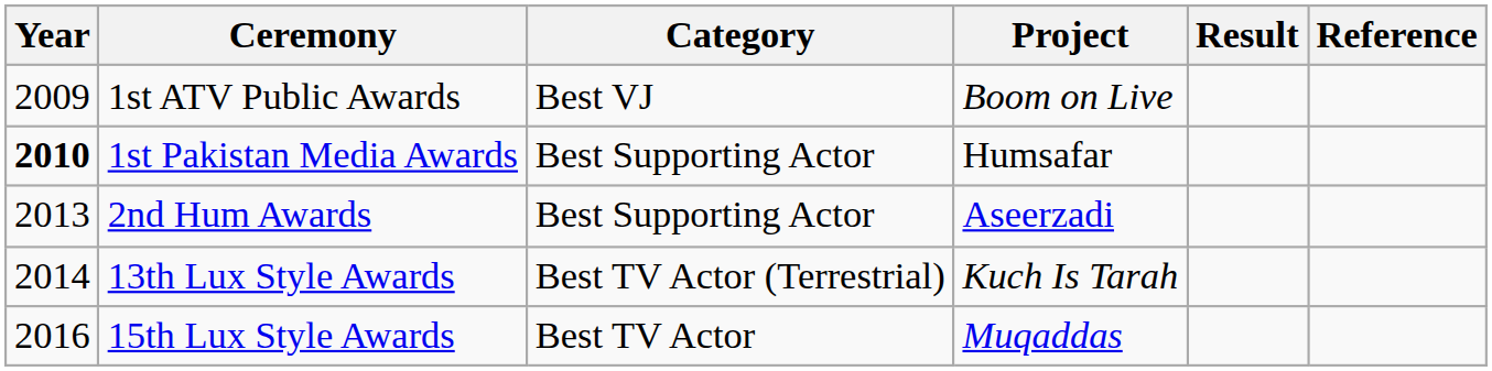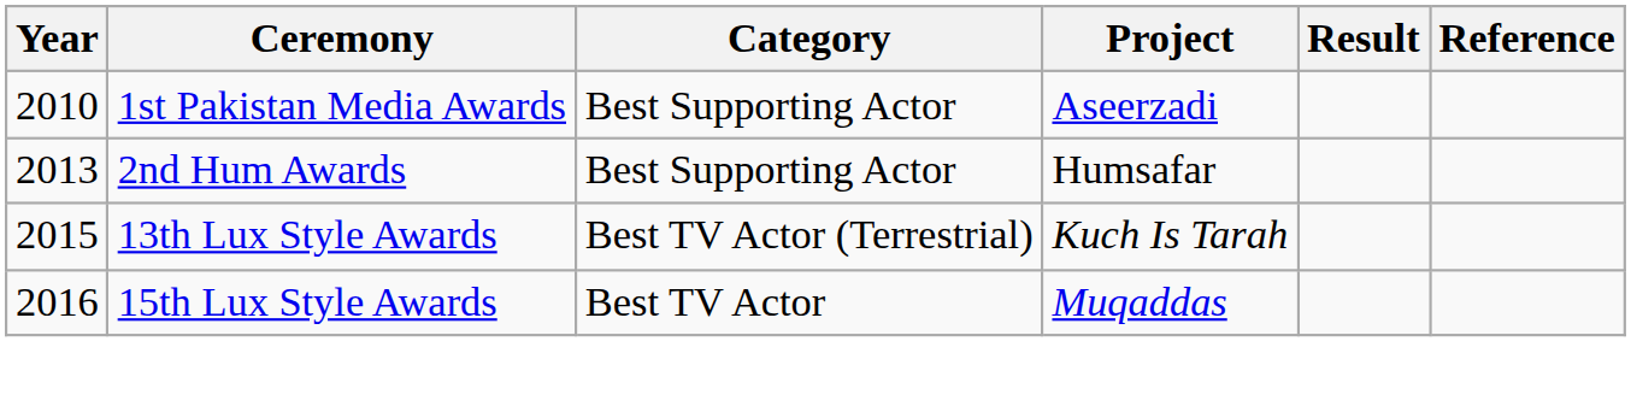- row: 2009 | 1st ATV Public Awards | Best VJ | Boom on Live
1st Pakistan Media Awards | Year: bold -> normal
1st Pakistan Media Awards | Project: Humsafar -> Aseerzadi
2nd Hum Awards | Project: Aseerzadi -> Humsafar
13th Lux Style Awards | Year: 2014 -> 2015
